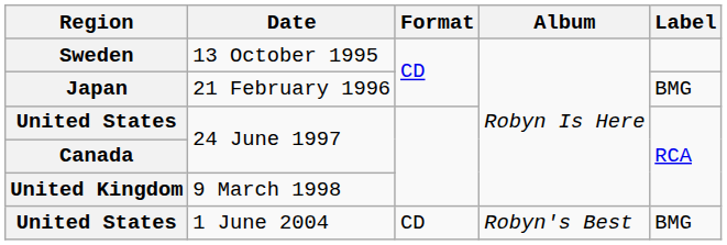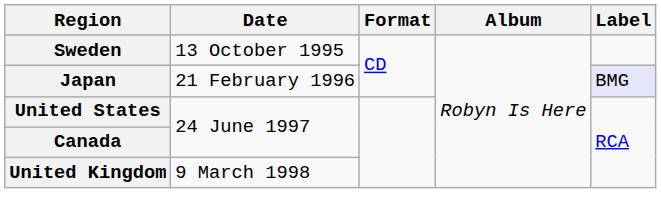21 February 1996 | Label: no background -> lavender background
- row: United States | 1 June 2004 | CD | Robyn's Best | BMG
